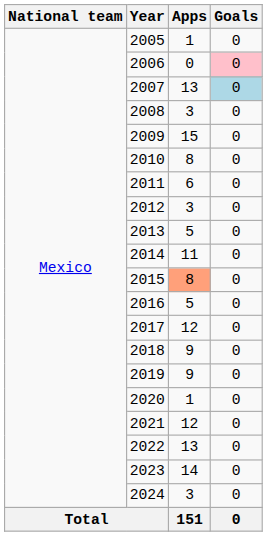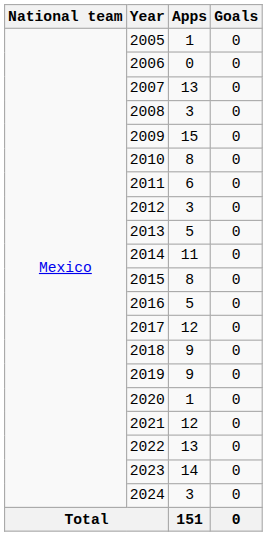2006 | Goals: pink background -> no background
2007 | Goals: lightblue background -> no background
2015 | Apps: lightsalmon background -> no background
